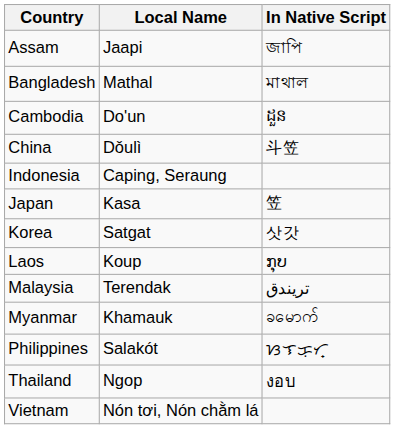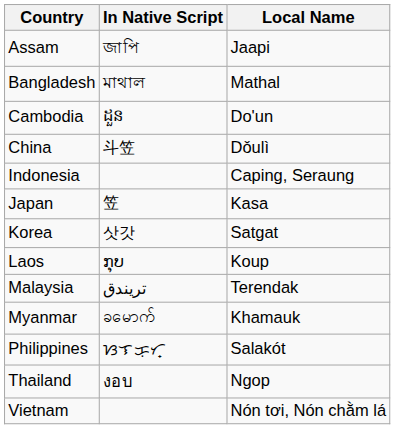columns swapped: Local Name <-> In Native Script
